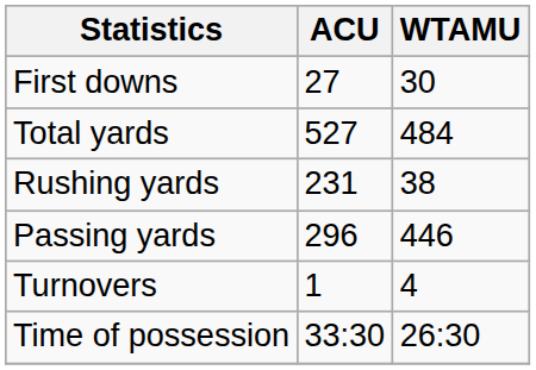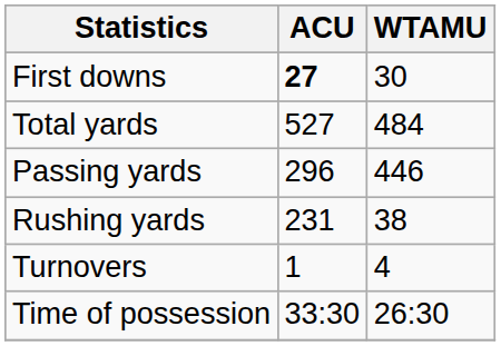First downs | ACU: normal -> bold
rows swapped: Rushing yards <-> Passing yards
